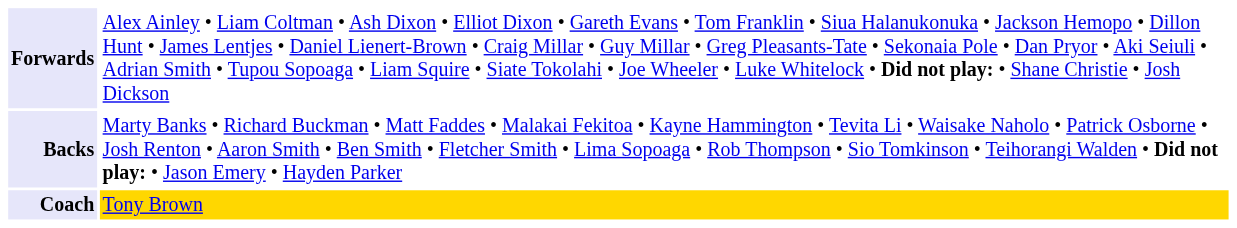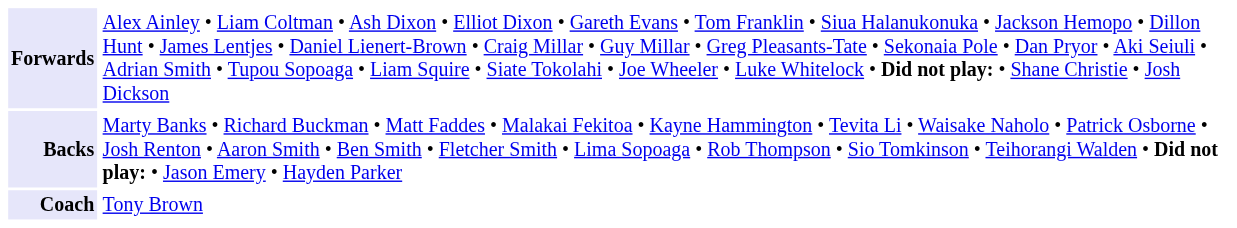Coach | column 2: gold background -> no background
